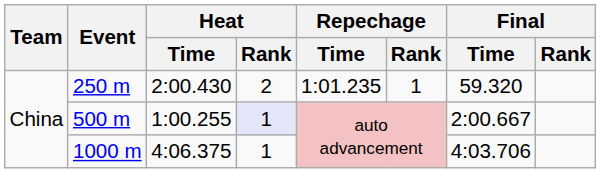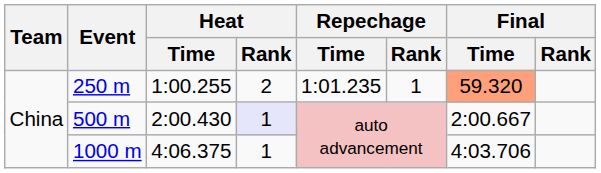250 m | Heat / Time: 2:00.430 -> 1:00.255
250 m | Final / Time: no background -> lightsalmon background
500 m | Heat / Time: 1:00.255 -> 2:00.430
